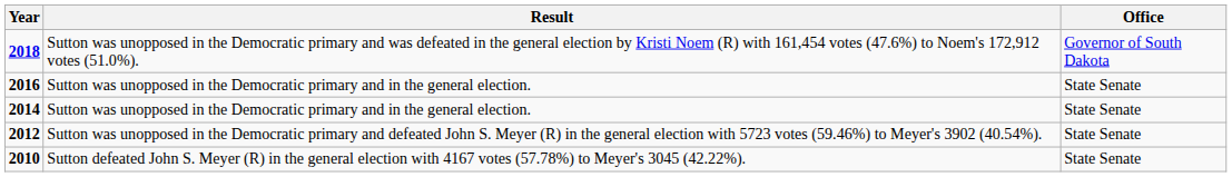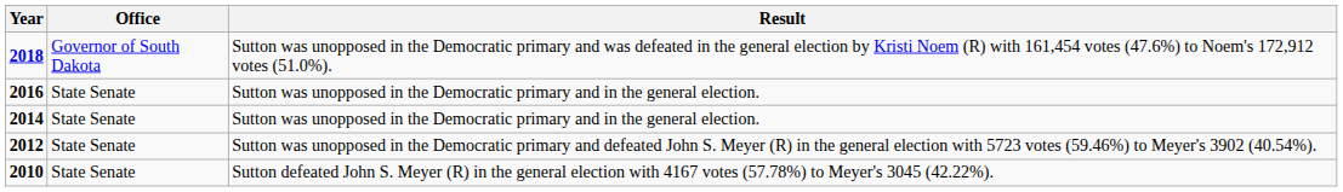columns swapped: Office <-> Result
